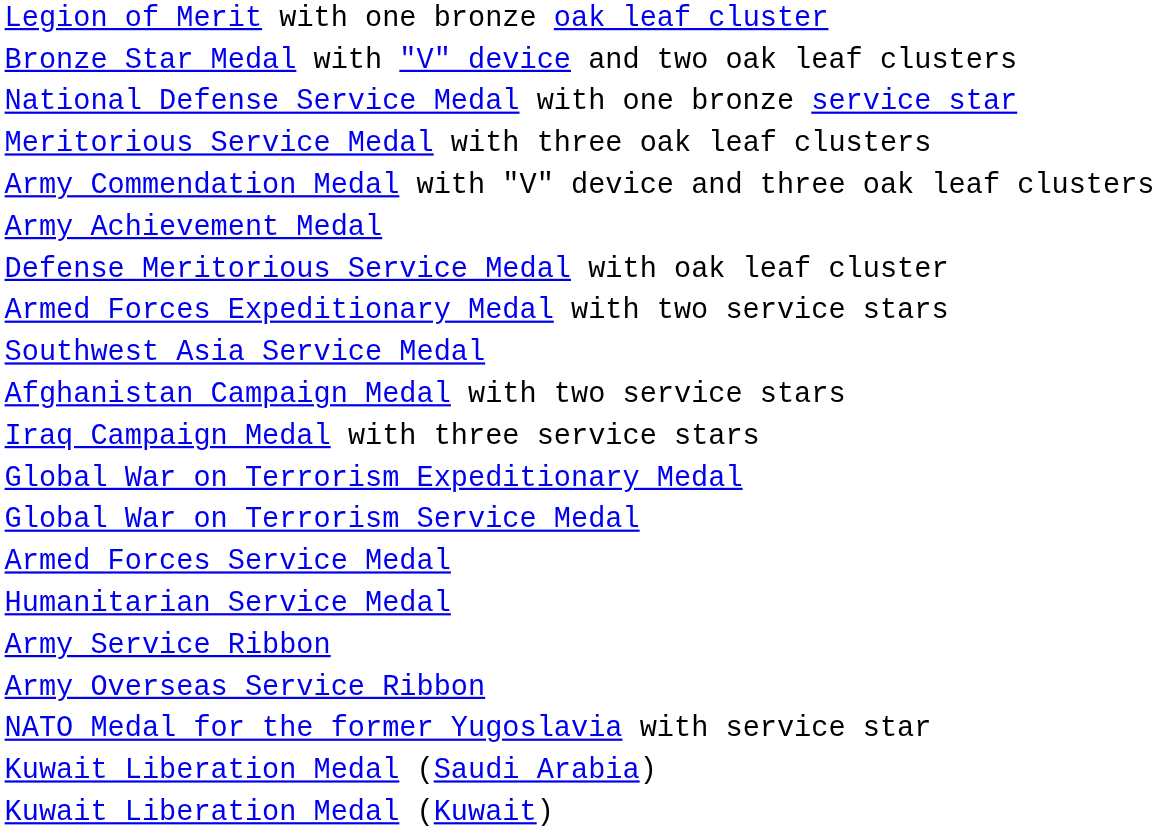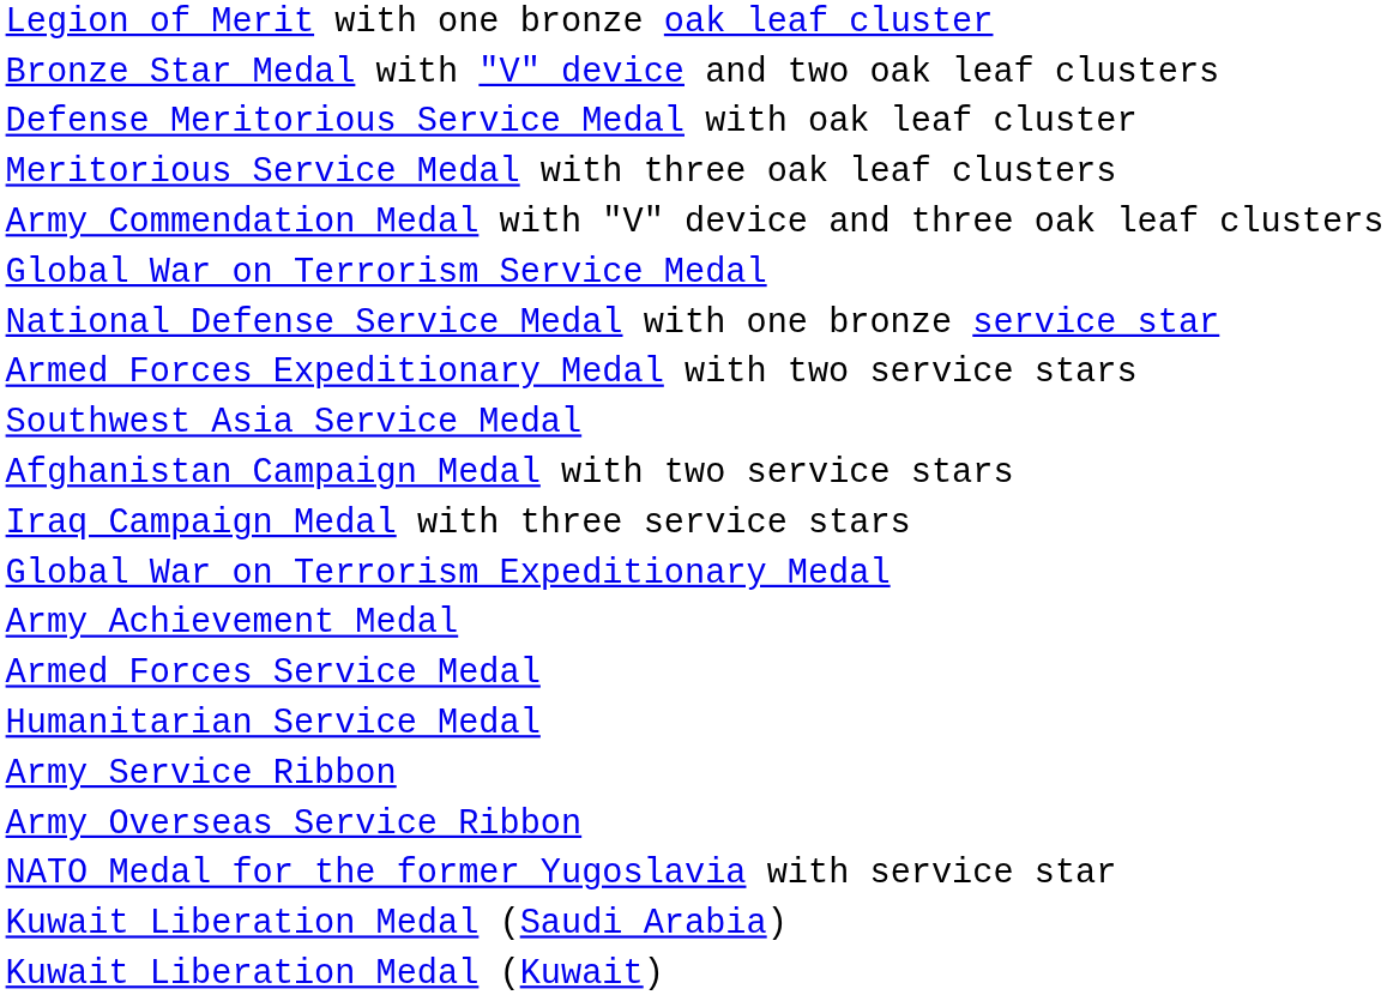row 3 | column 1: National Defense Service Medal with one bronze service star -> Defense Meritorious Service Medal with oak leaf cluster
row 6 | column 1: Army Achievement Medal -> Global War on Terrorism Service Medal
row 7 | column 1: Defense Meritorious Service Medal with oak leaf cluster -> National Defense Service Medal with one bronze service star
row 13 | column 1: Global War on Terrorism Service Medal -> Army Achievement Medal
